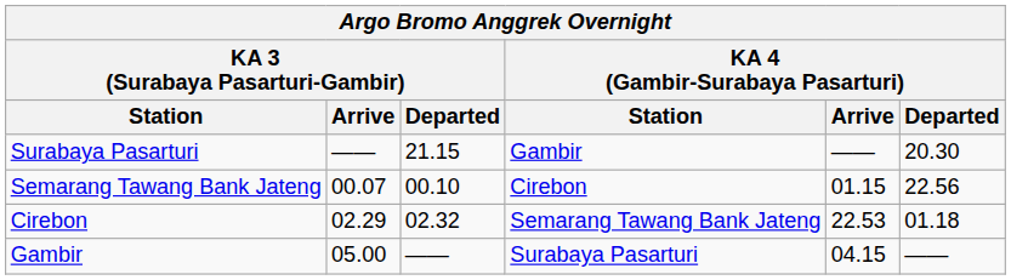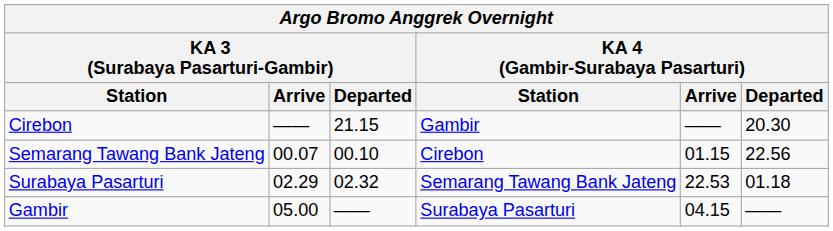row 4 | KA 3 (Surabaya Pasarturi-Gambir) / Station: Surabaya Pasarturi -> Cirebon
row 6 | KA 3 (Surabaya Pasarturi-Gambir) / Station: Cirebon -> Surabaya Pasarturi
